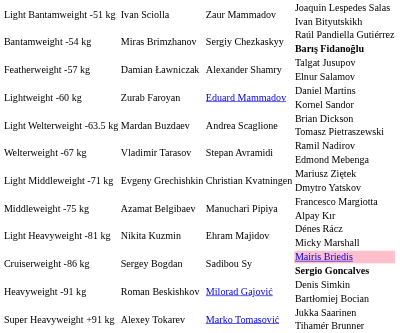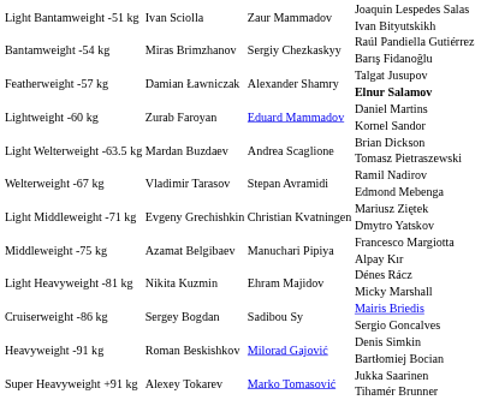Barış Fidanoğlu | column 4: bold -> normal
Elnur Salamov | column 4: normal -> bold
Mairis Briedis | column 4: pink background -> no background
Sergio Goncalves | column 4: bold -> normal
